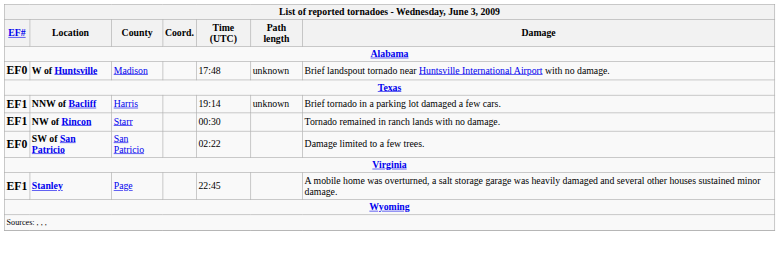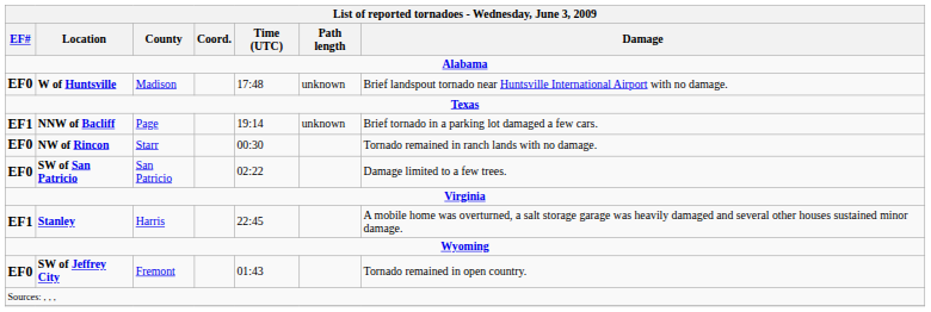NNW of Bacliff | County: Harris -> Page
NW of Rincon | EF#: EF1 -> EF0
Stanley | County: Page -> Harris
+ row: EF0 | SW of Jeffrey City | Fremont | 01:43 | Tornado remained in open country.
